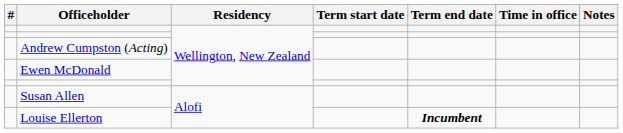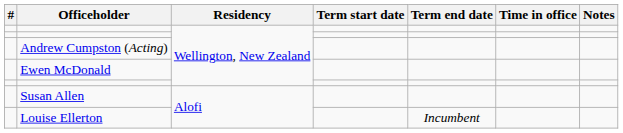Louise Ellerton | Term end date: bold -> normal
